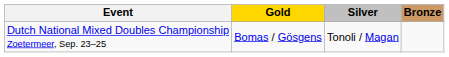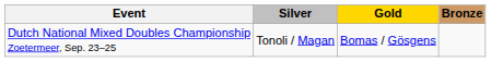columns swapped: Gold <-> Silver
